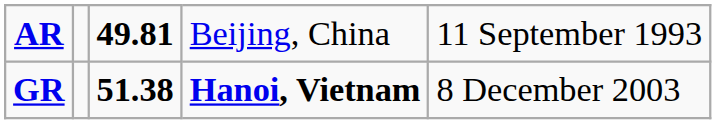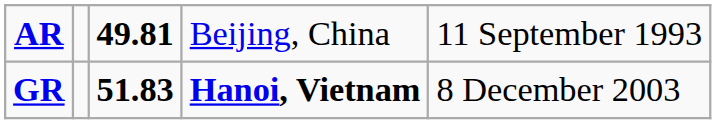GR | column 3: 51.38 -> 51.83
